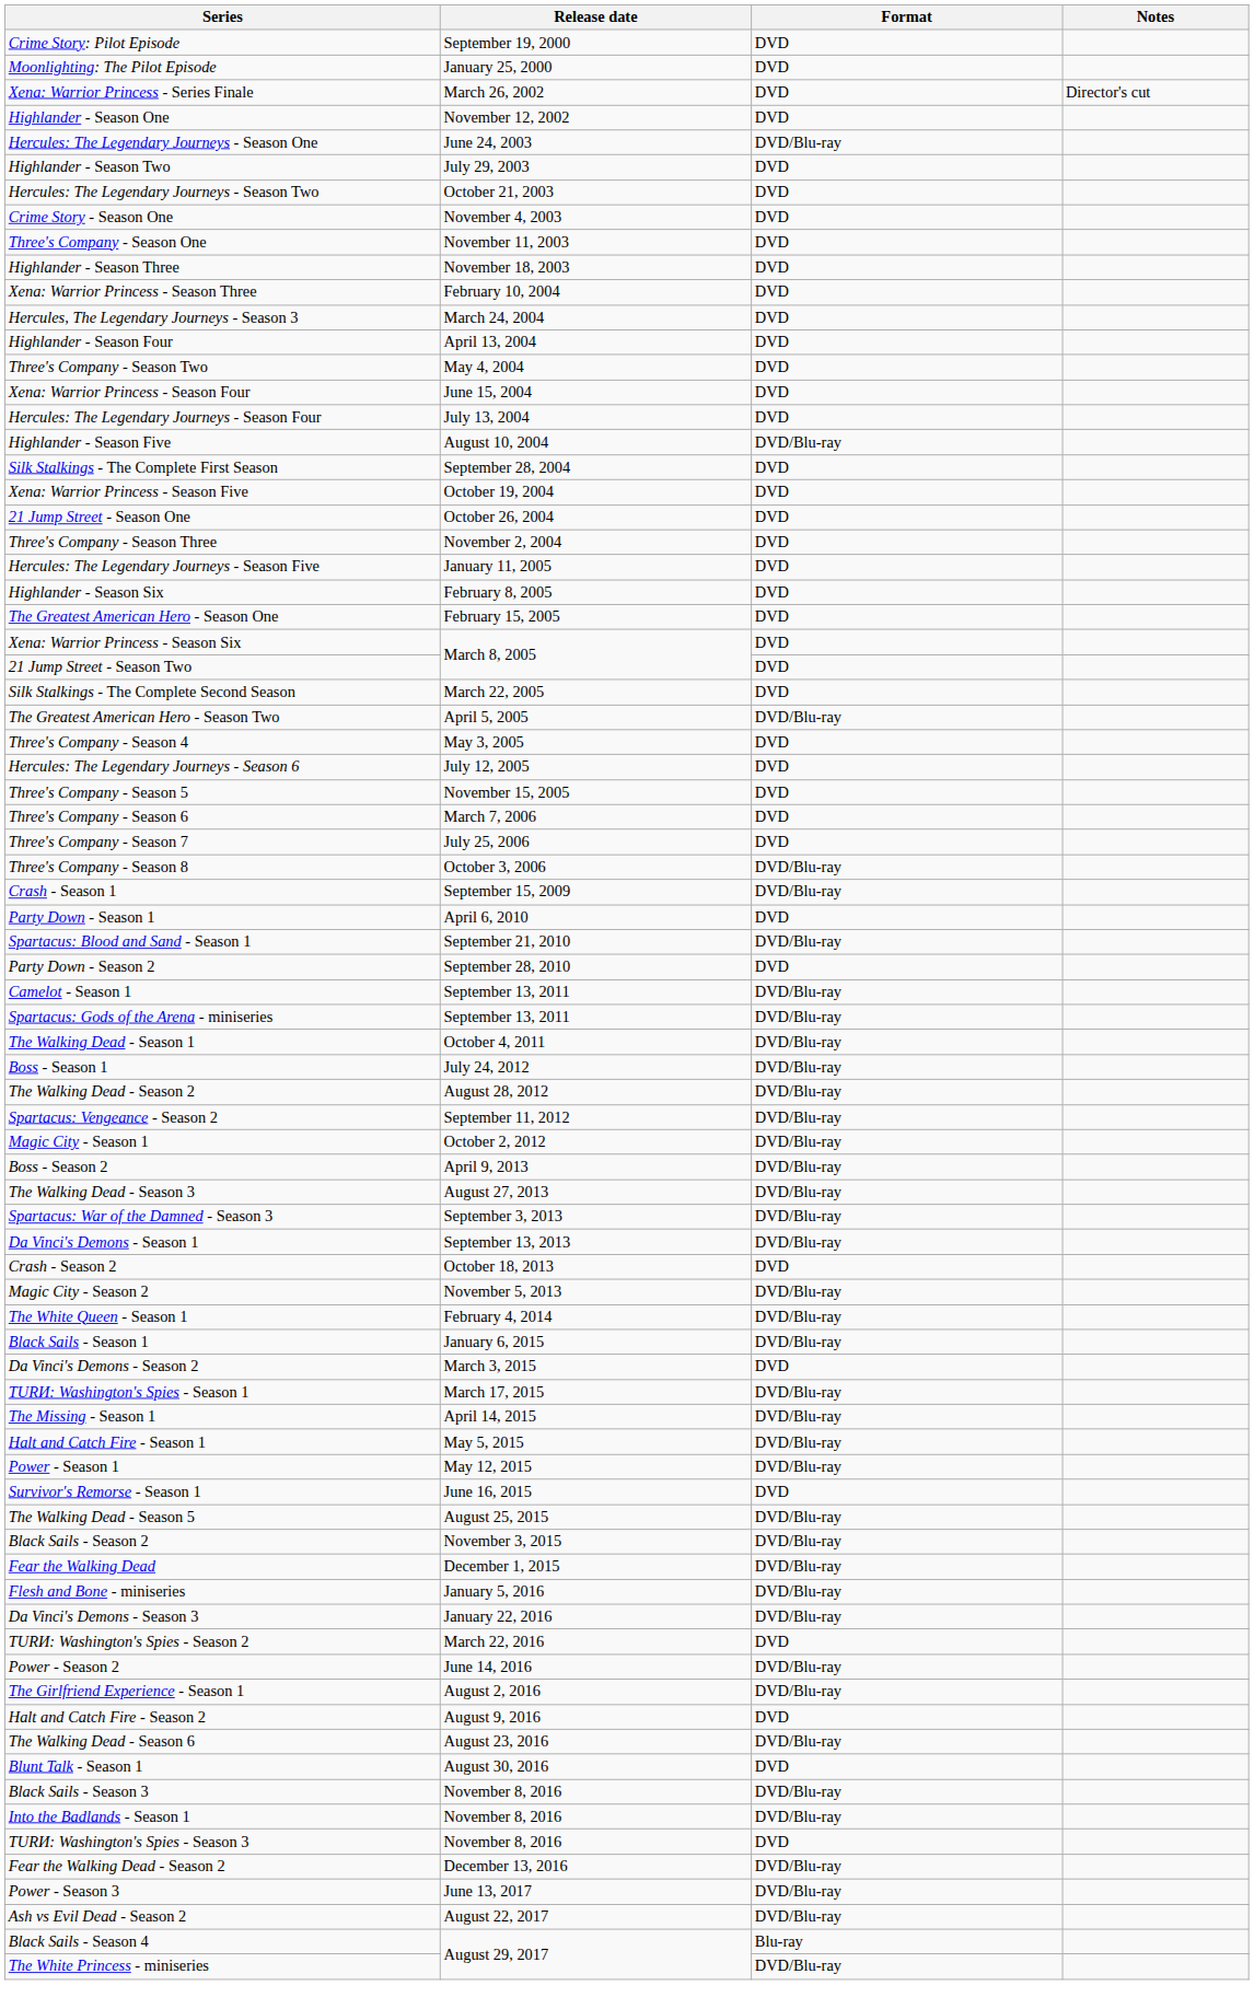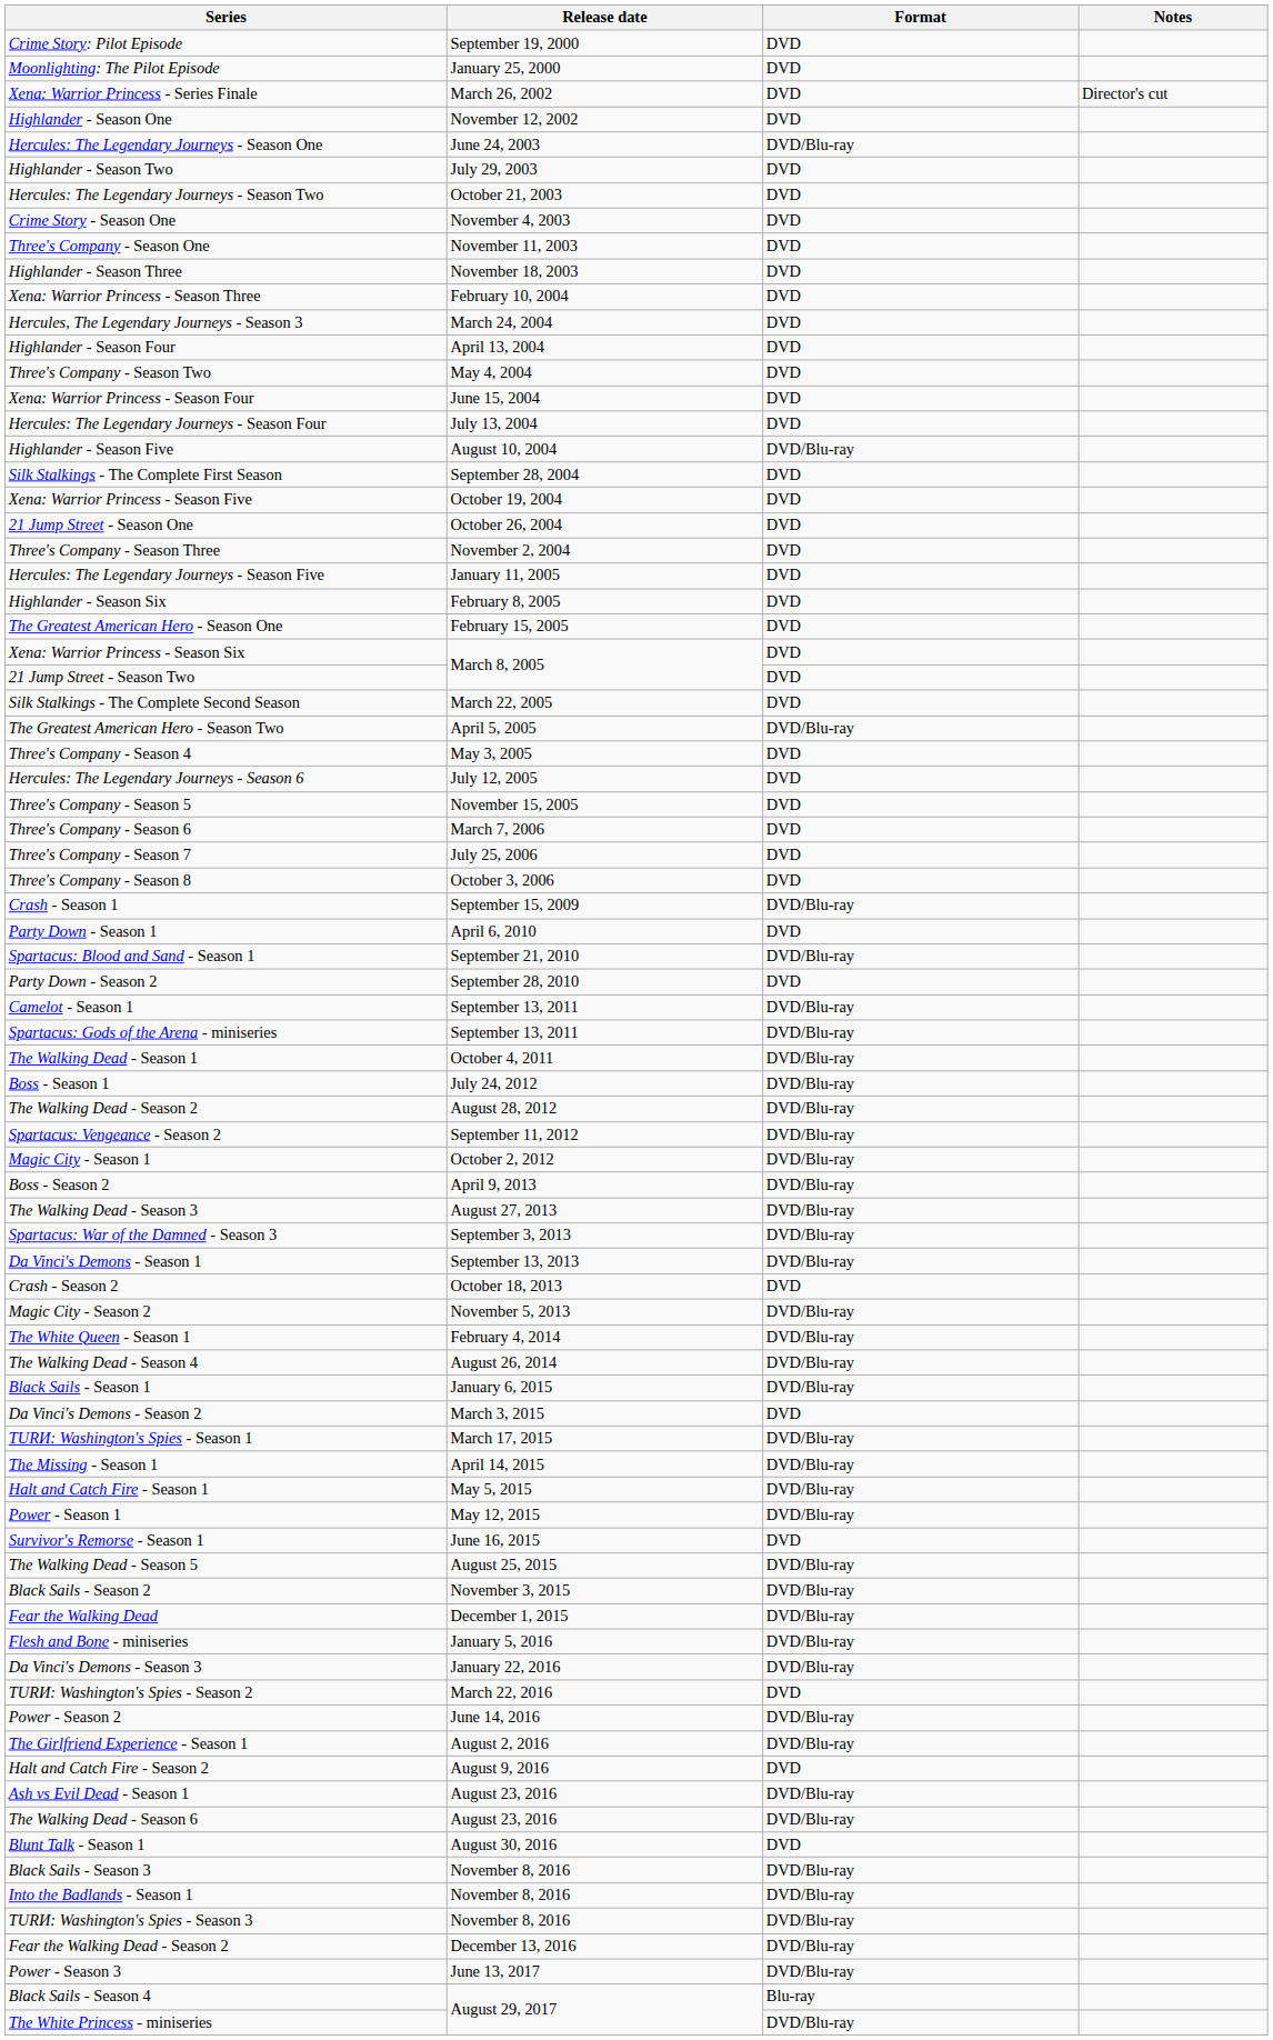Three's Company - Season 8 | Format: DVD/Blu-ray -> DVD
+ row: The Walking Dead - Season 4 | August 26, 2014 | DVD/Blu-ray
+ row: Ash vs Evil Dead - Season 1 | August 23, 2016 | DVD/Blu-ray
TURИ: Washington's Spies - Season 3 | Format: DVD -> DVD/Blu-ray
- row: Ash vs Evil Dead - Season 2 | August 22, 2017 | DVD/Blu-ray
